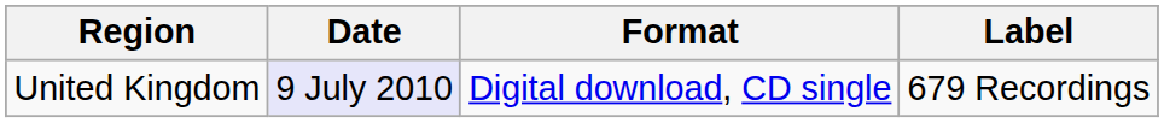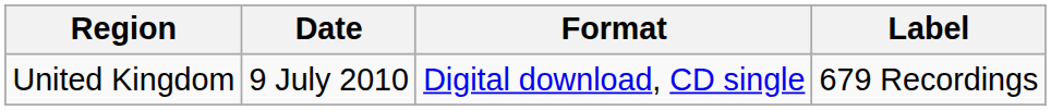United Kingdom | Date: lavender background -> no background
